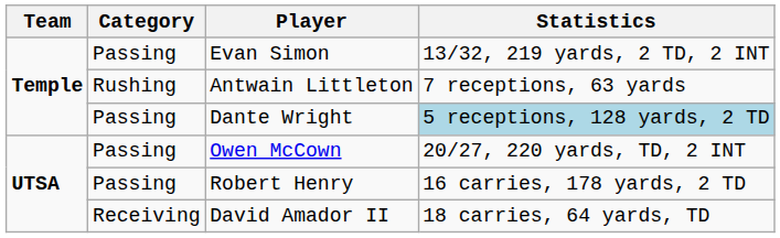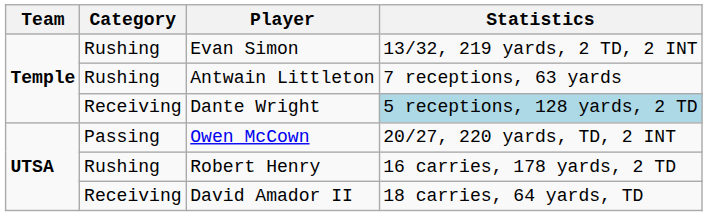Evan Simon | Category: Passing -> Rushing
Dante Wright | Category: Passing -> Receiving
Robert Henry | Category: Passing -> Rushing
